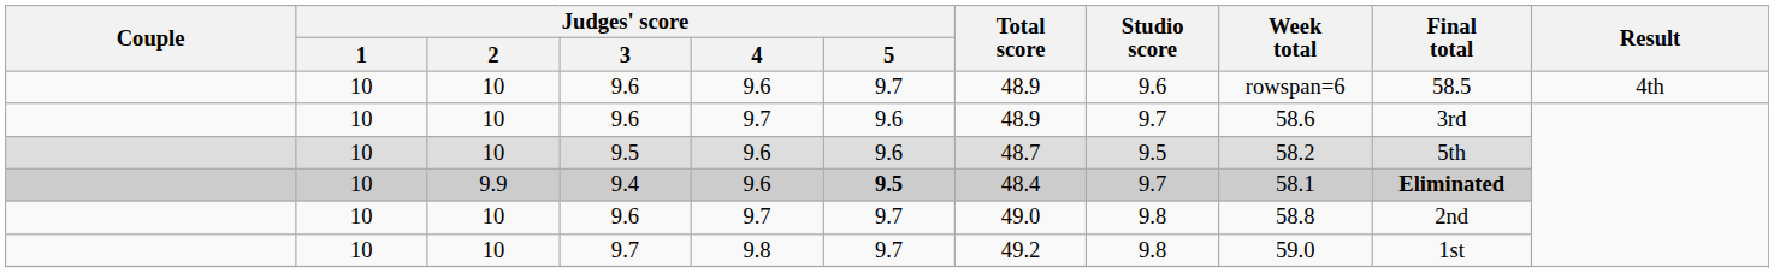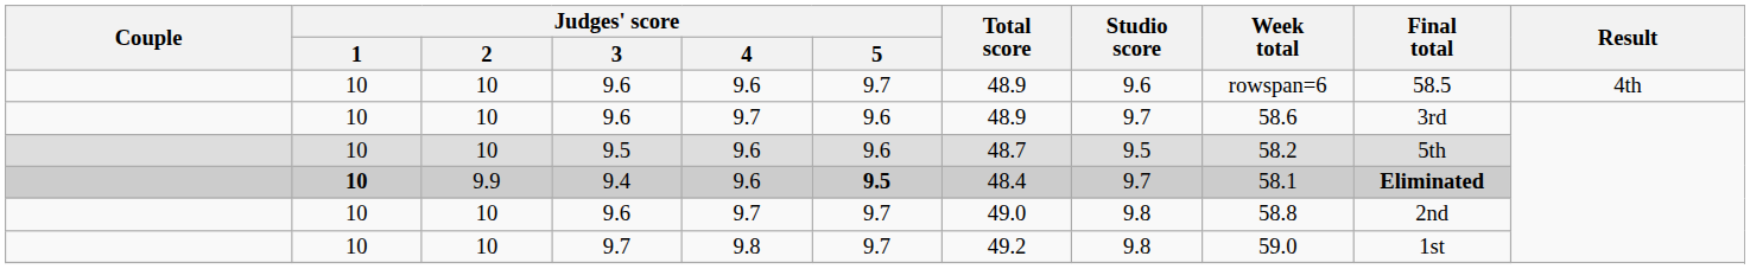9.4 | Judges' score / 1: normal -> bold
